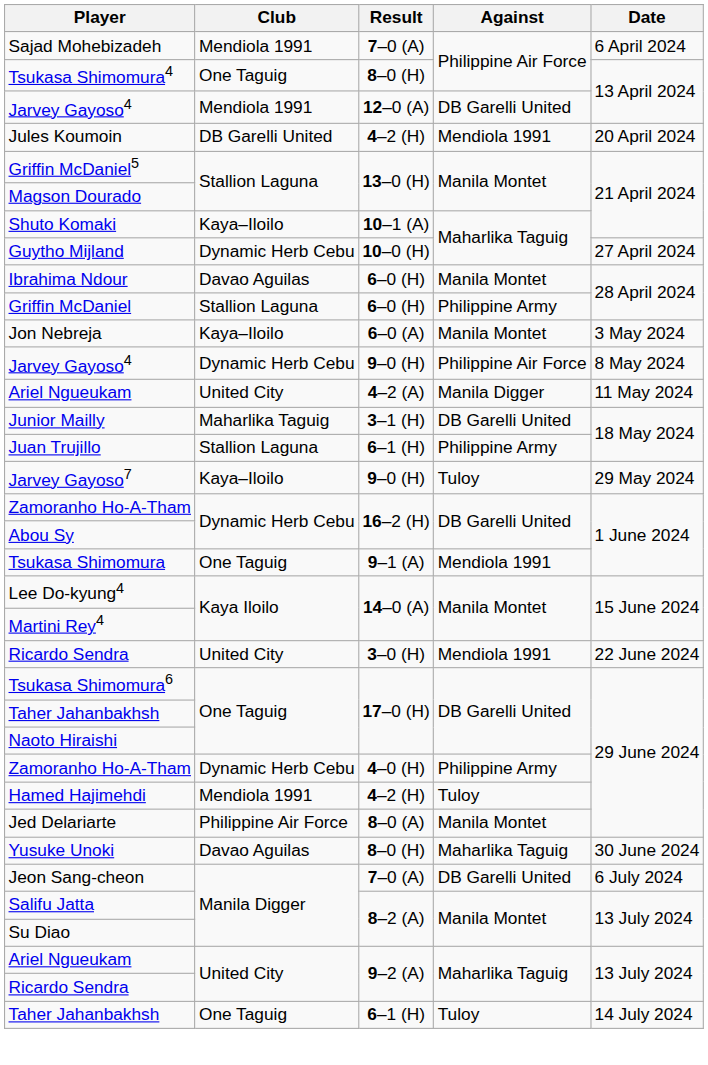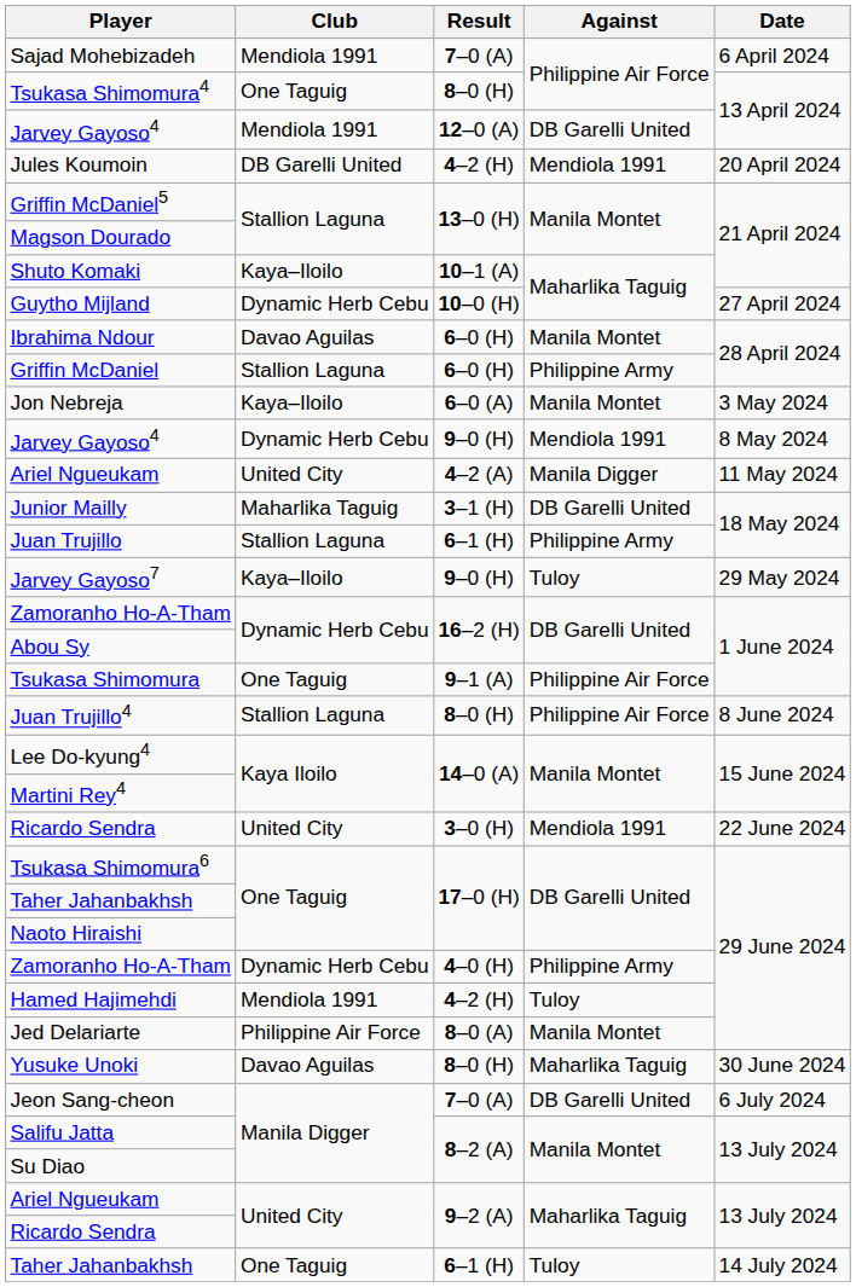Jarvey Gayoso4 / 9–0 (H) | Against: Philippine Air Force -> Mendiola 1991
Tsukasa Shimomura | Against: Mendiola 1991 -> Philippine Air Force
+ row: Juan Trujillo4 | Stallion Laguna | 8–0 (H) | Philippine Air Force | 8 June 2024
